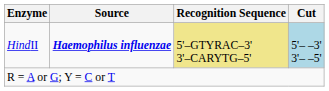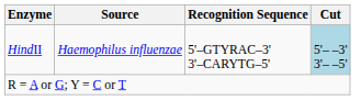HindII | Source: bold -> normal
HindII | Recognition Sequence: khaki background -> no background
